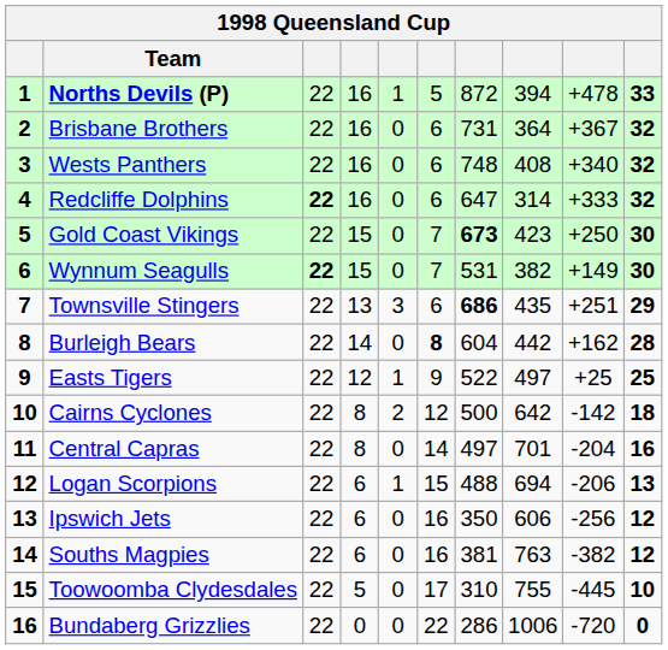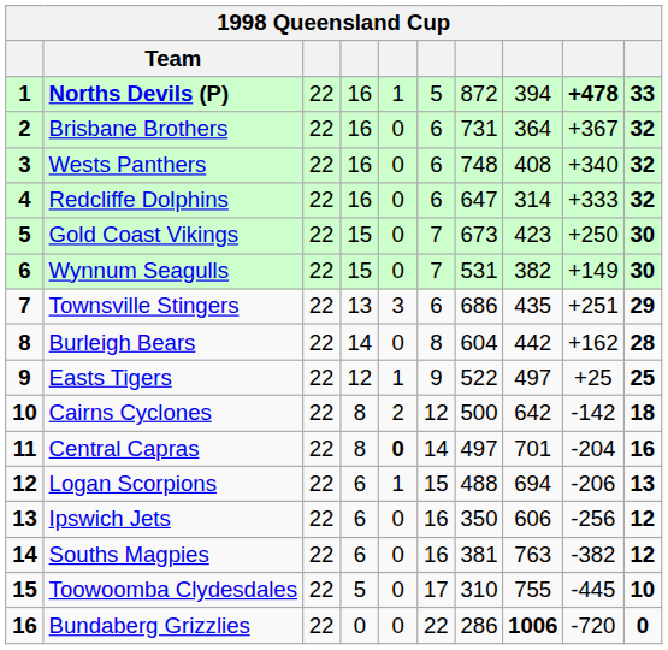Norths Devils (P) | column 9: normal -> bold
Redcliffe Dolphins | column 3: bold -> normal
Gold Coast Vikings | column 7: bold -> normal
Wynnum Seagulls | column 3: bold -> normal
Townsville Stingers | column 7: bold -> normal
Burleigh Bears | column 6: bold -> normal
Central Capras | column 5: normal -> bold
Bundaberg Grizzlies | column 8: normal -> bold
